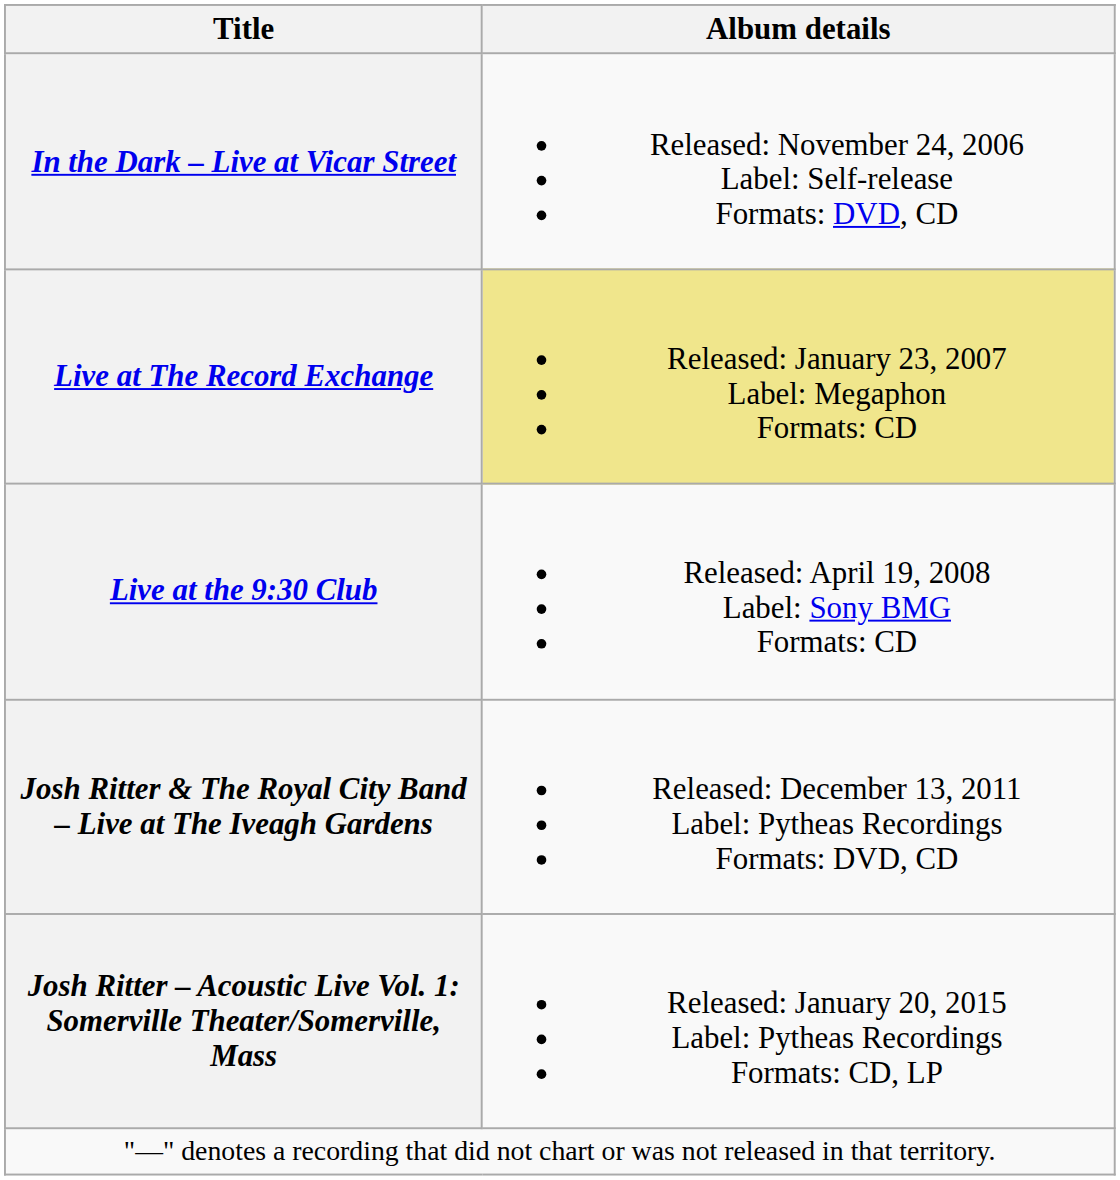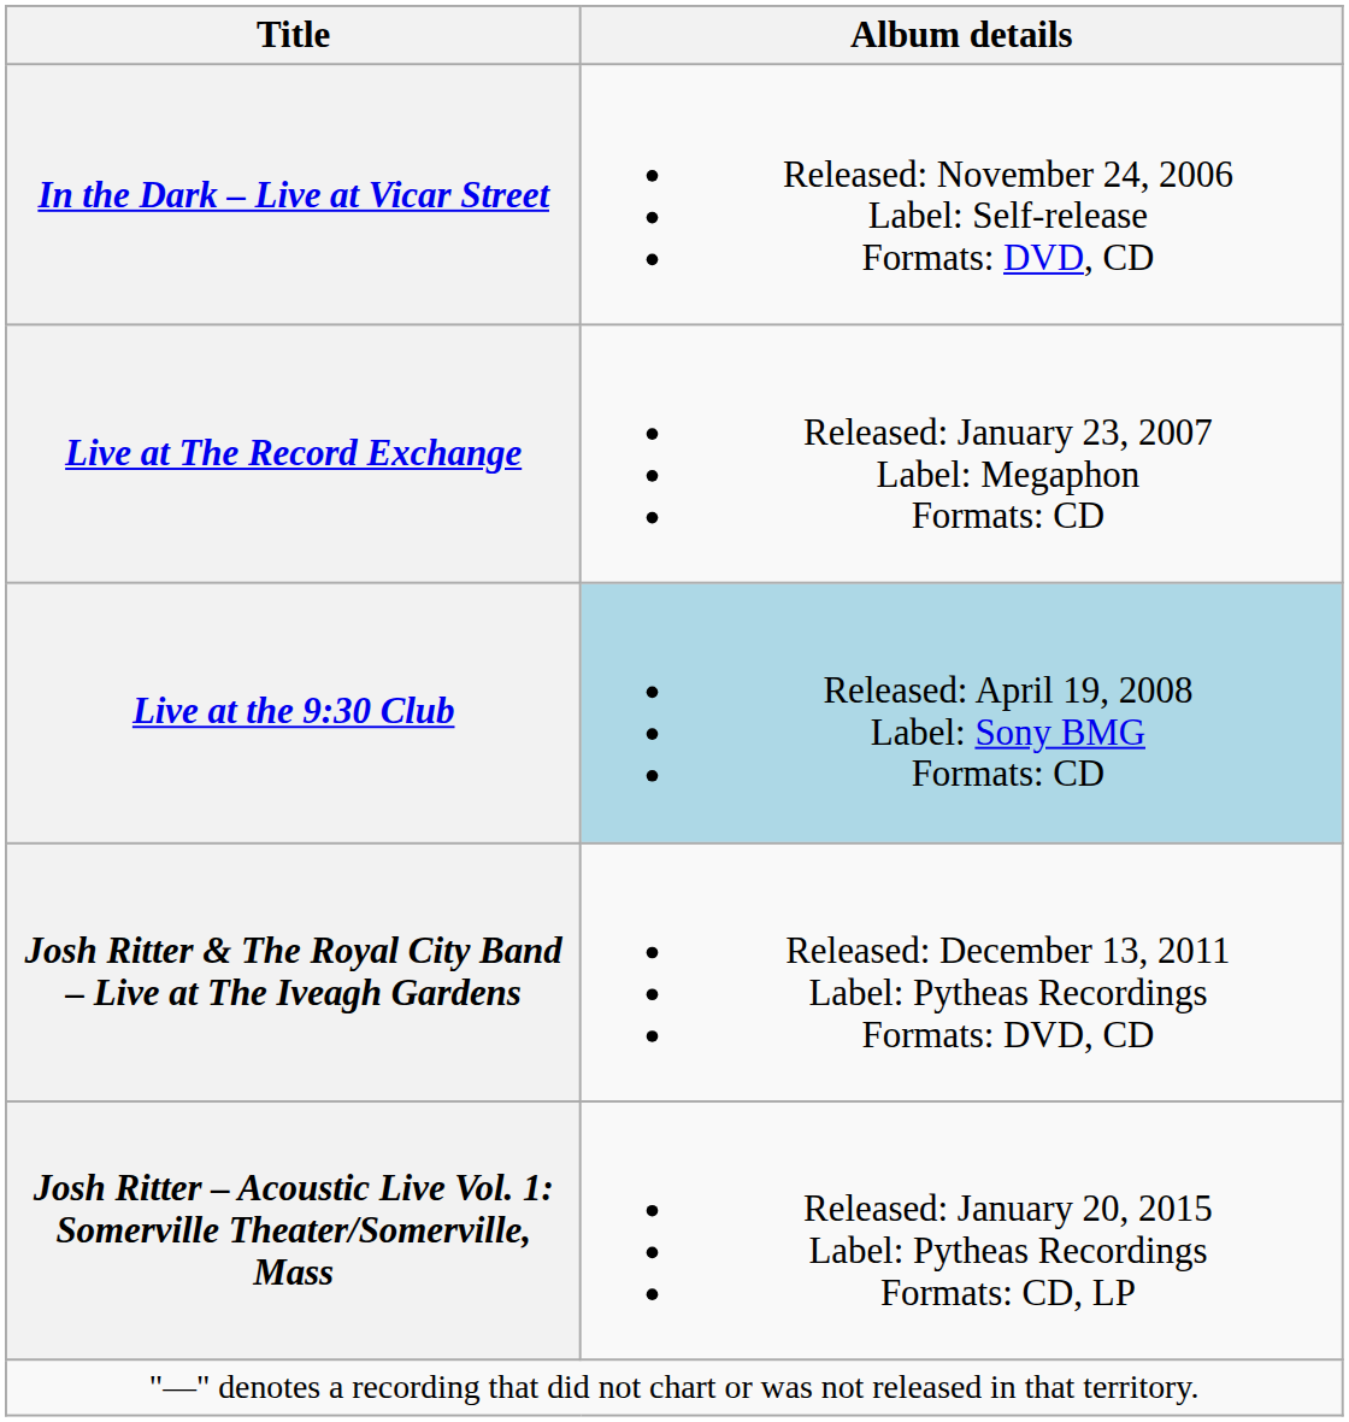Live at The Record Exchange | Album details: khaki background -> no background
Live at the 9:30 Club | Album details: no background -> lightblue background
